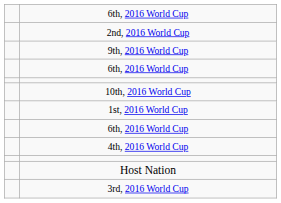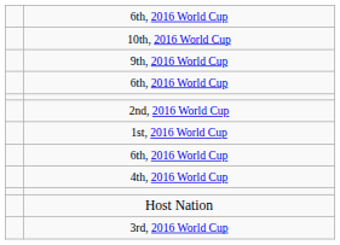row 2 | column 2: 2nd, 2016 World Cup -> 10th, 2016 World Cup
row 6 | column 2: 10th, 2016 World Cup -> 2nd, 2016 World Cup
